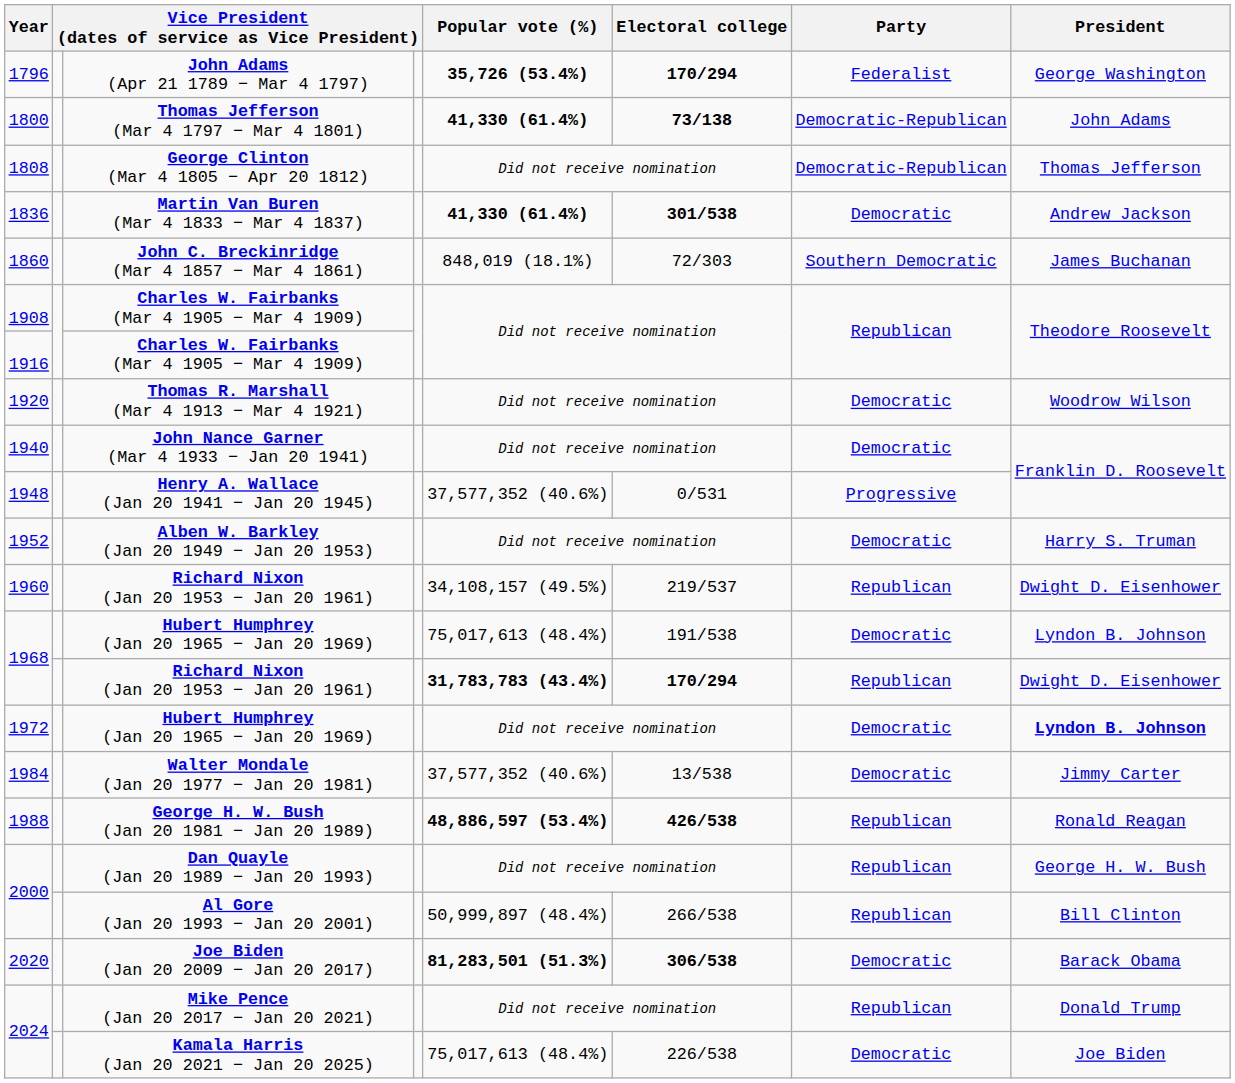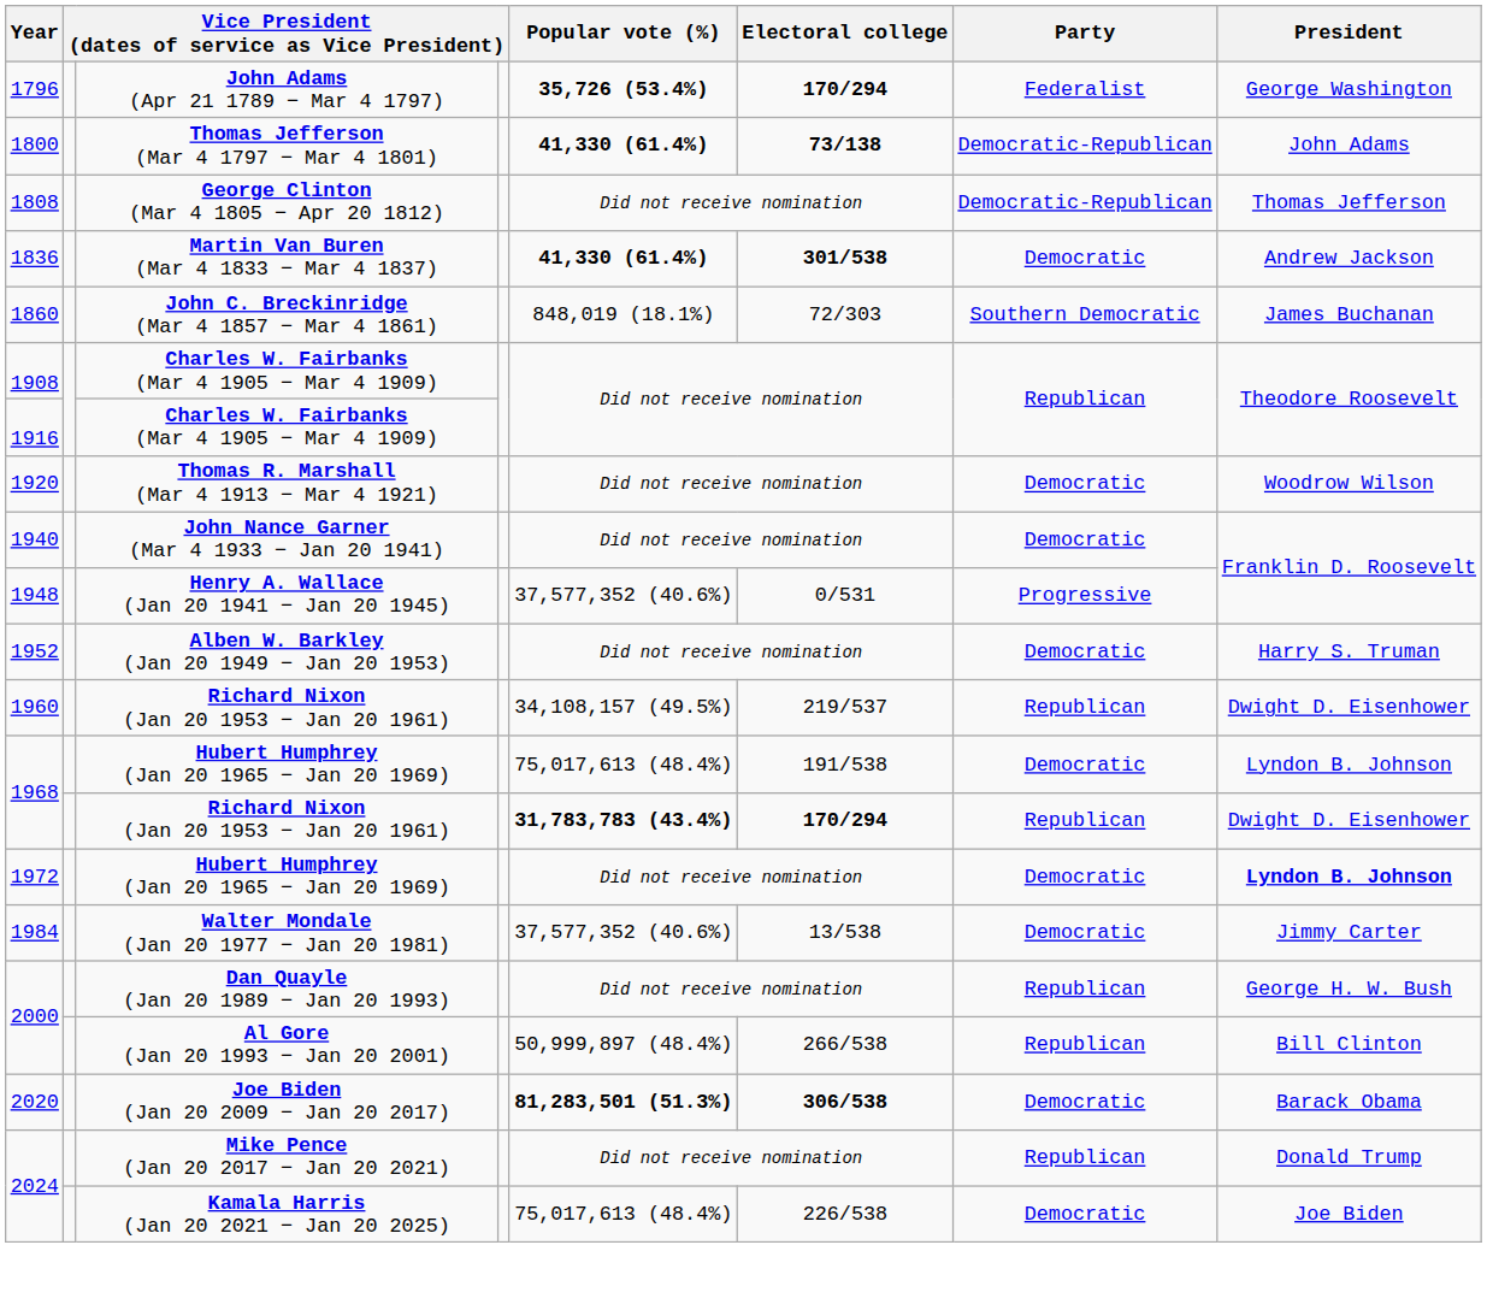- row: 1988 | George H. W. Bush (Jan 20 1981 − Jan 20 1989) | 48,886,597 (53.4%) | 426/538 | Republican | Ronald Reagan
